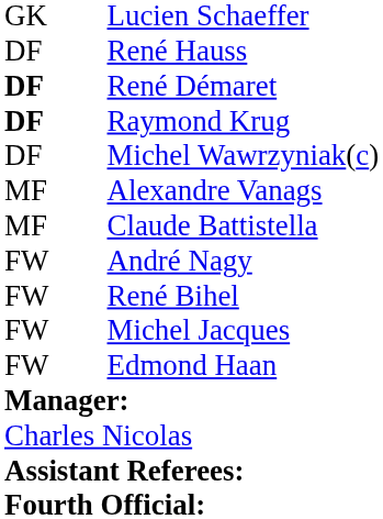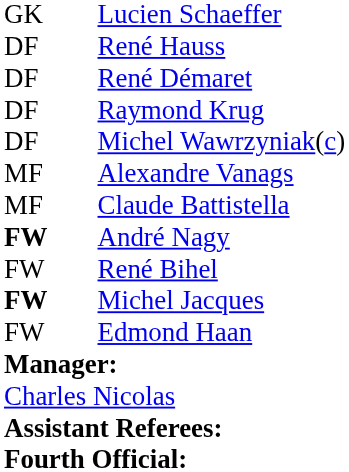René Démaret | column 1: bold -> normal
Raymond Krug | column 1: bold -> normal
André Nagy | column 1: normal -> bold
Michel Jacques | column 1: normal -> bold
